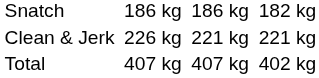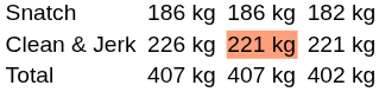Clean & Jerk | column 3: no background -> lightsalmon background
